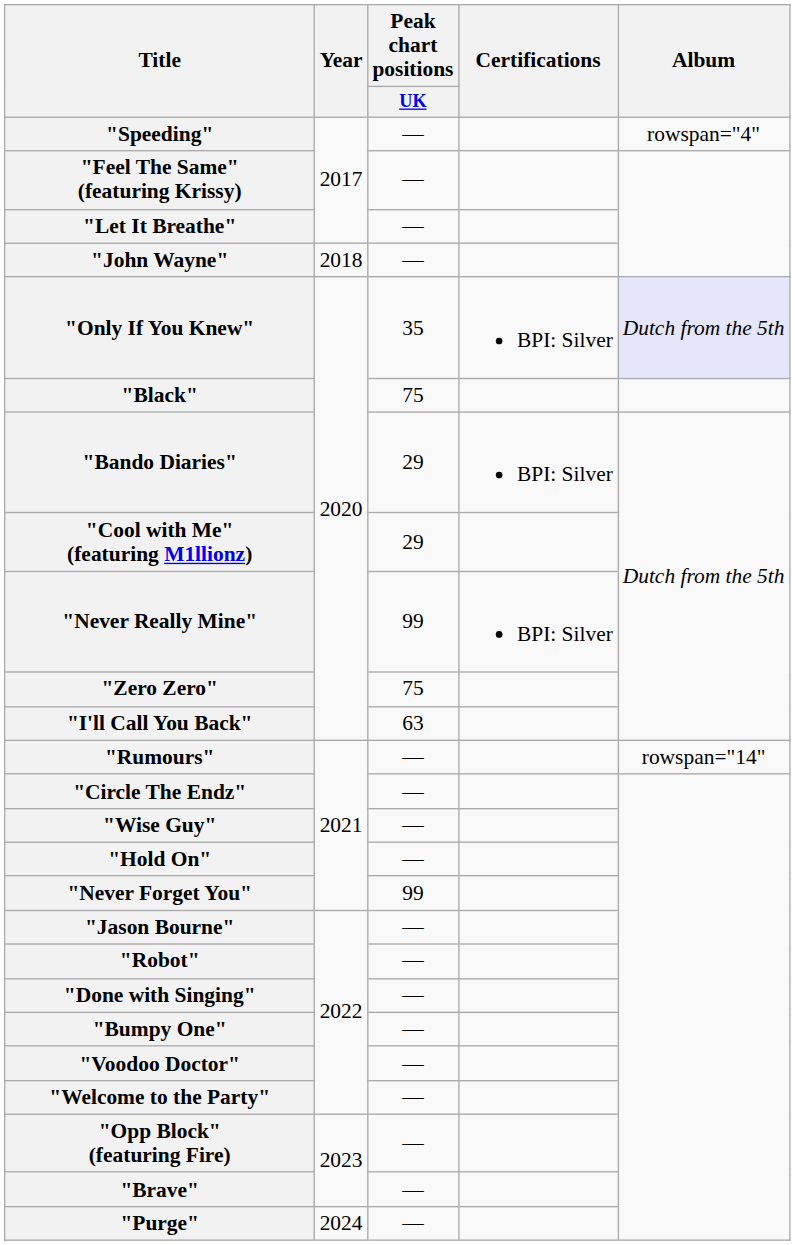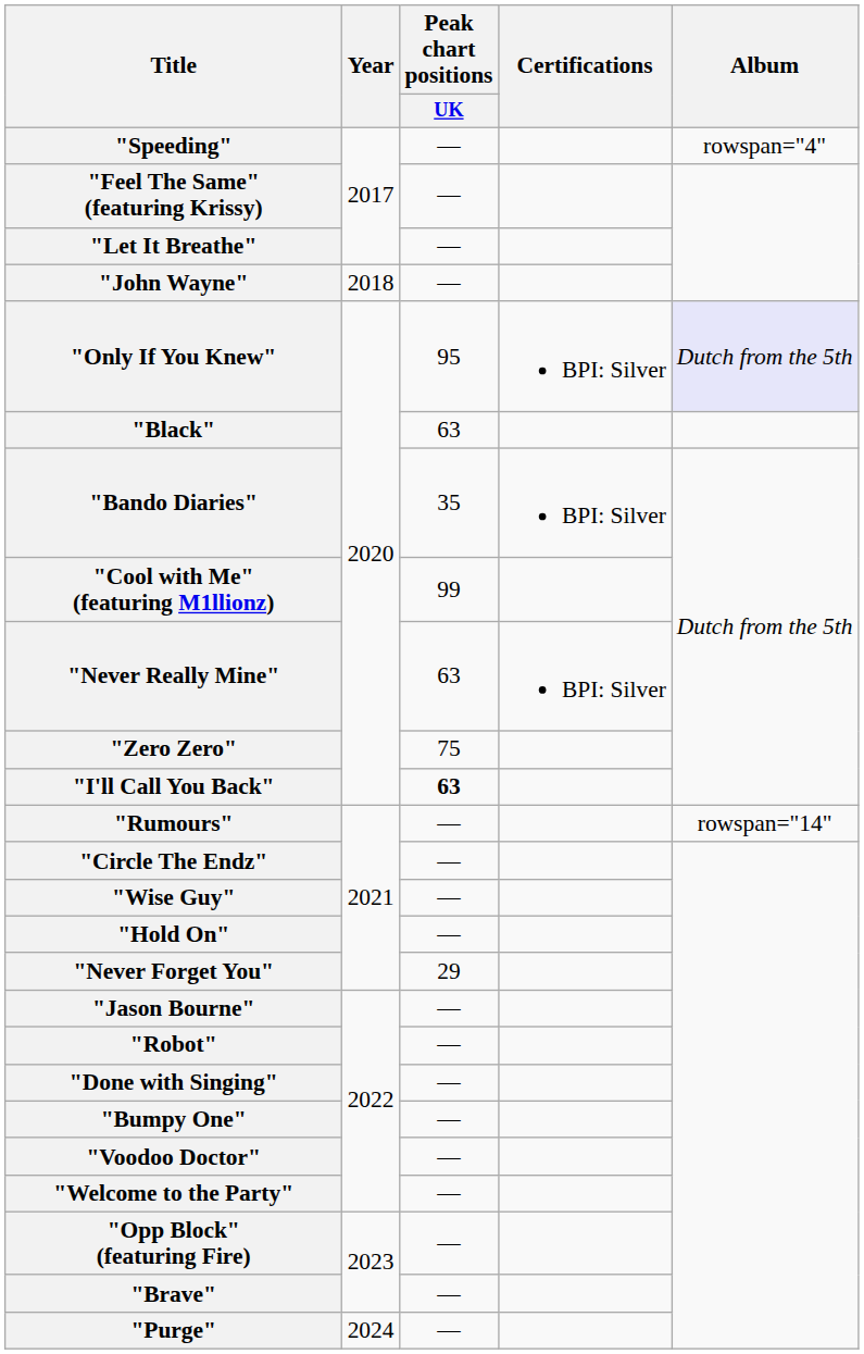"Only If You Knew" | Peak chart positions / UK: 35 -> 95
"Black" | Peak chart positions / UK: 75 -> 63
"Bando Diaries" | Peak chart positions / UK: 29 -> 35
"Cool with Me" (featuring M1llionz) | Peak chart positions / UK: 29 -> 99
"Never Really Mine" | Peak chart positions / UK: 99 -> 63
"I'll Call You Back" | Peak chart positions / UK: normal -> bold
"Never Forget You" | Peak chart positions / UK: 99 -> 29
